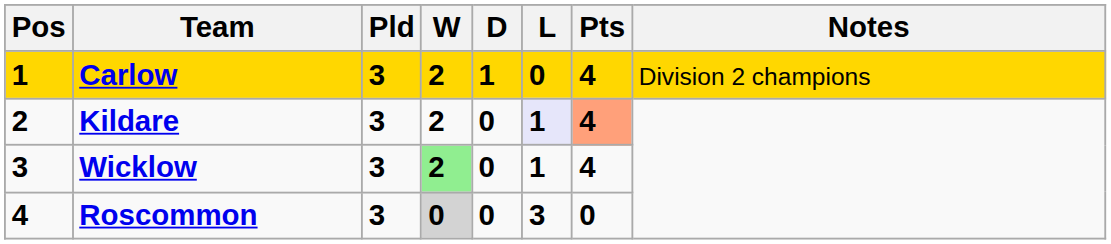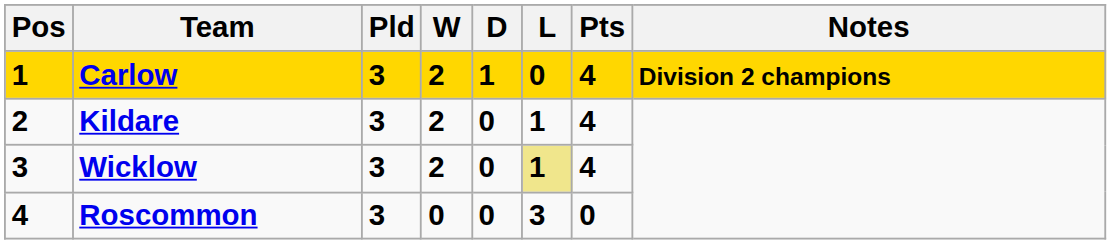Carlow | Notes: normal -> bold
Kildare | L: lavender background -> no background
Kildare | Pts: lightsalmon background -> no background
Wicklow | W: lightgreen background -> no background
Wicklow | L: no background -> khaki background
Roscommon | W: lightgrey background -> no background
